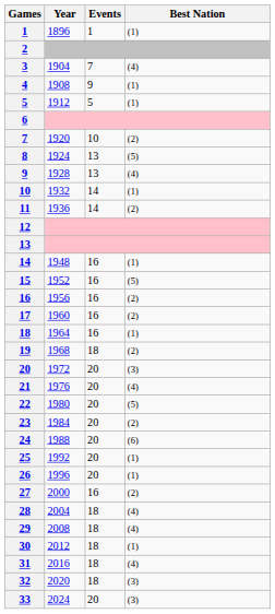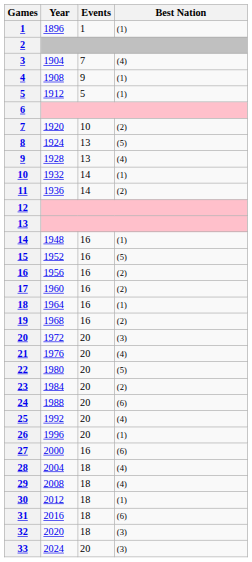19 | Events: 18 -> 16
25 | Best Nation: (1) -> (4)
27 | Best Nation: (2) -> (6)
31 | Best Nation: (4) -> (6)
